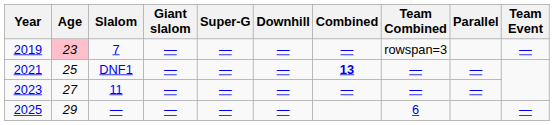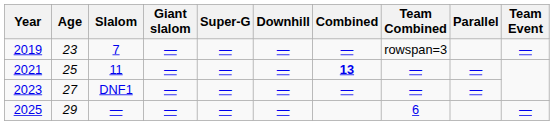2019 | Age: pink background -> no background
2021 | Slalom: DNF1 -> 11
2023 | Slalom: 11 -> DNF1
